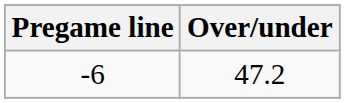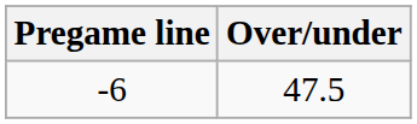-6 | Over/under: 47.2 -> 47.5
